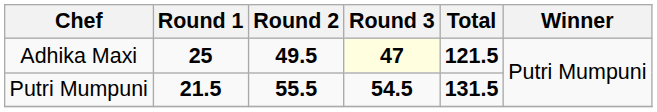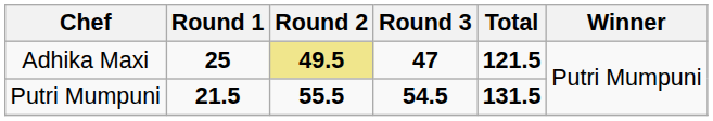Adhika Maxi | Round 2: no background -> khaki background
Adhika Maxi | Round 3: lightyellow background -> no background
